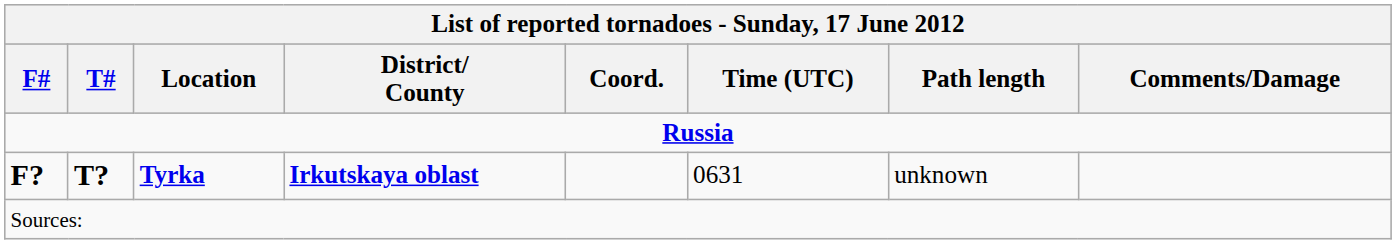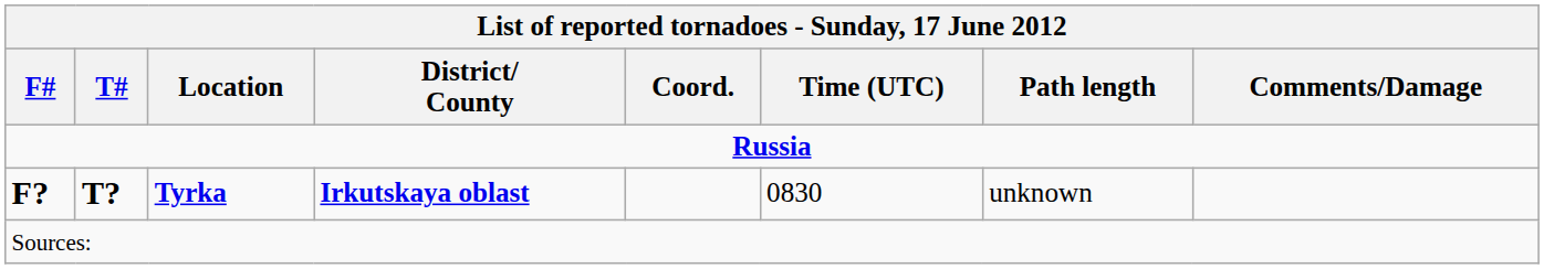F? | Time (UTC): 0631 -> 0830
